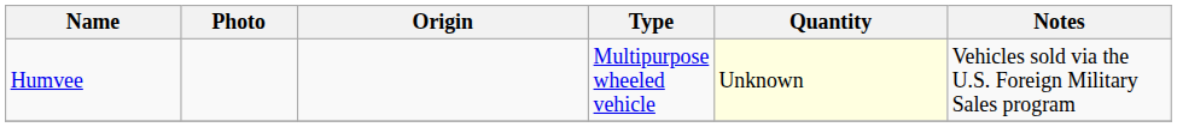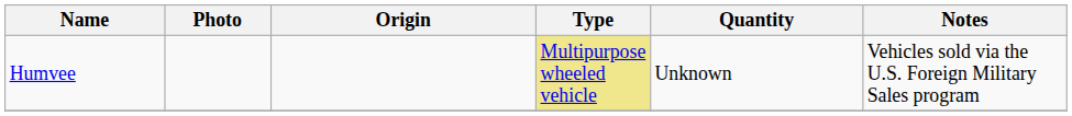Humvee | Type: no background -> khaki background
Humvee | Quantity: lightyellow background -> no background
